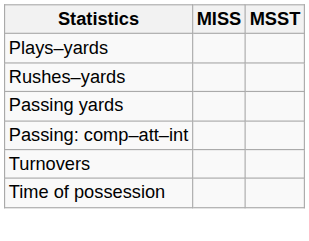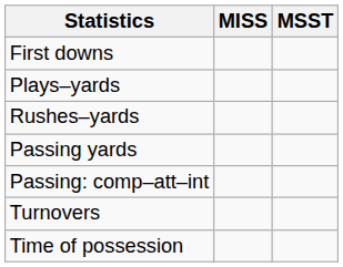+ row: First downs
